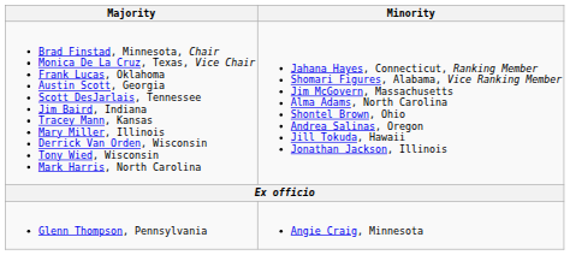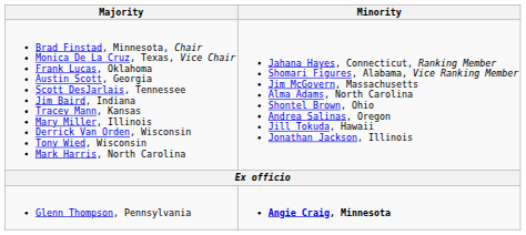Glenn Thompson, Pennsylvania | Minority: normal -> bold
